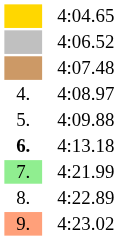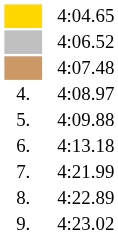4:13.18 | column 1: bold -> normal
4:21.99 | column 1: lightgreen background -> no background
4:23.02 | column 1: lightsalmon background -> no background
